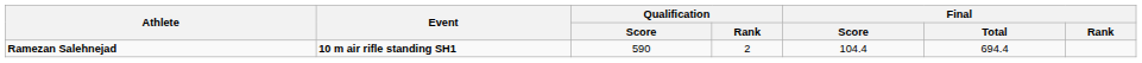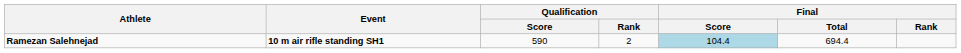Ramezan Salehnejad | Final / Score: no background -> lightblue background
